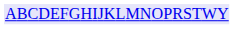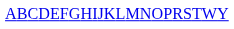row 1 | column 1: lavender background -> no background
